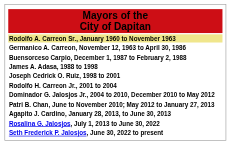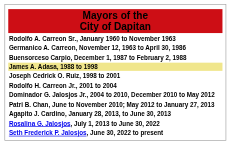row 2 | column 1: khaki background -> no background
row 5 | column 1: no background -> khaki background
